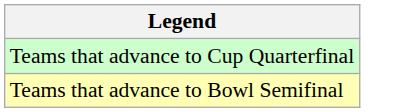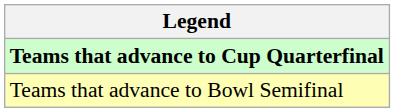Teams that advance to Cup Quarterfinal | column 1: normal -> bold
